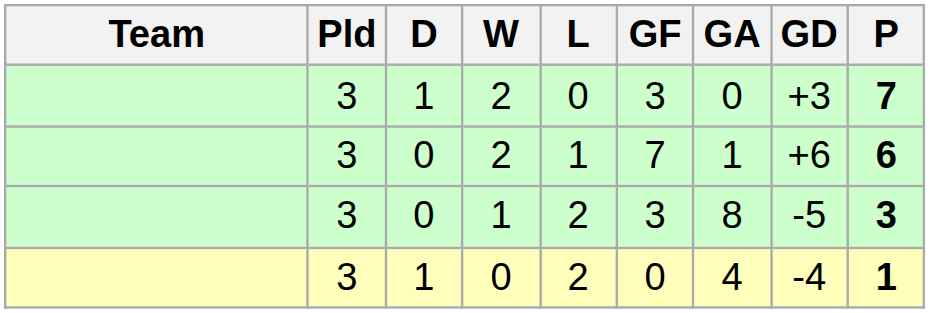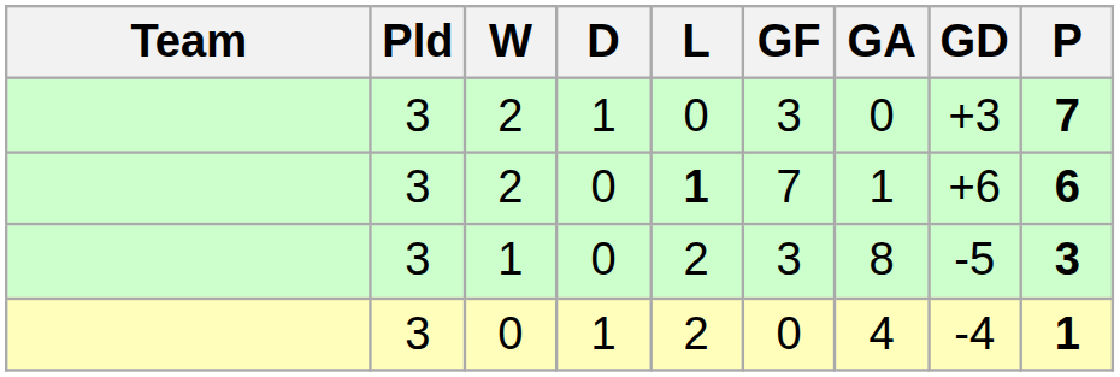columns swapped: W <-> D
row 3 | L: normal -> bold
